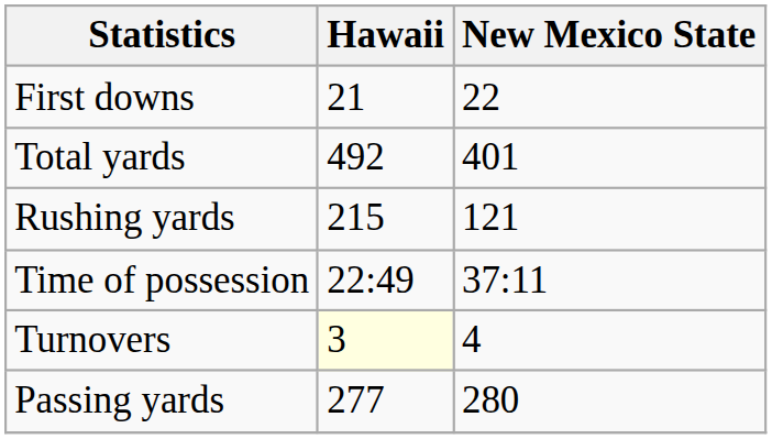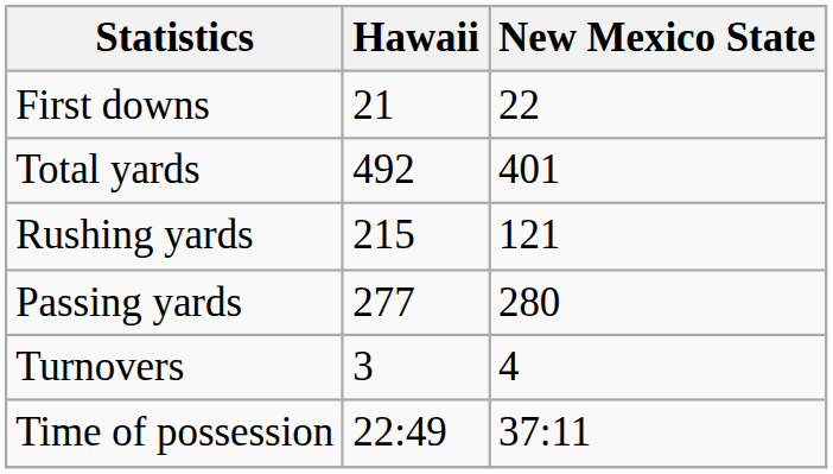rows swapped: Passing yards <-> Time of possession
Turnovers | Hawaii: lightyellow background -> no background
